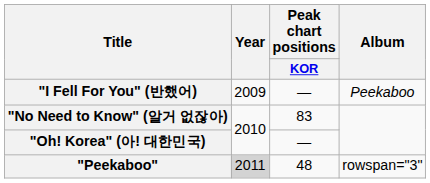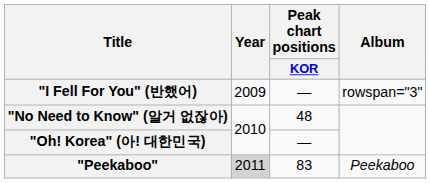"I Fell For You" (반했어) | Album: Peekaboo -> rowspan="3"
"No Need to Know" (알거 없잖아) | Peak chart positions / KOR: 83 -> 48
"Peekaboo" | Peak chart positions / KOR: 48 -> 83
"Peekaboo" | Album: rowspan="3" -> Peekaboo
